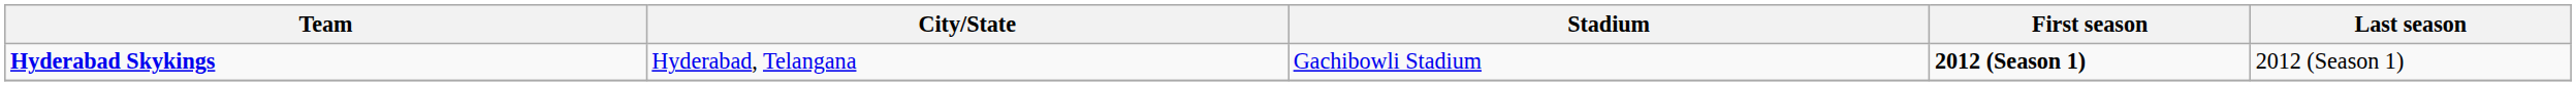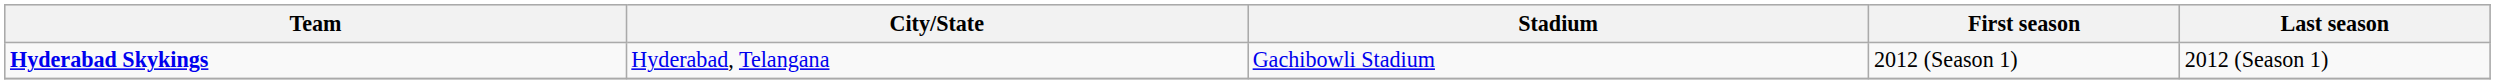Hyderabad Skykings | First season: bold -> normal
